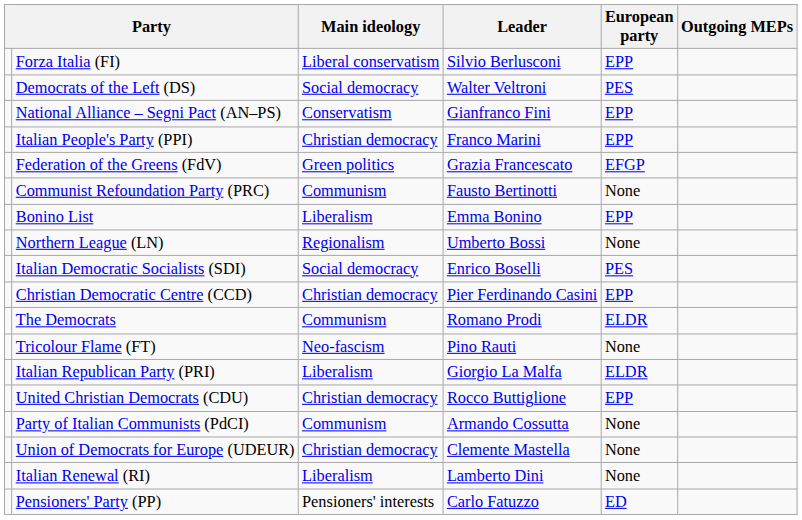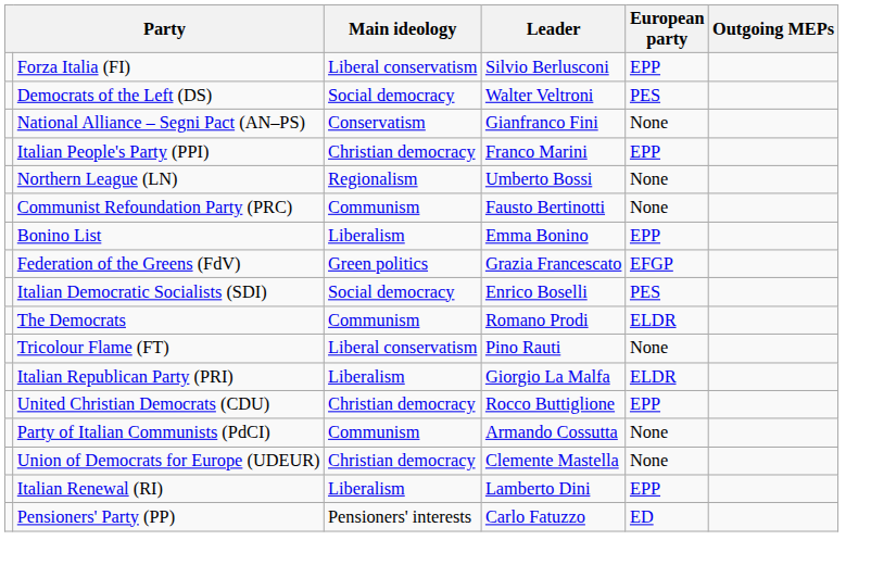National Alliance – Segni Pact (AN–PS) | European party: EPP -> None
rows swapped: Northern League (LN) <-> Federation of the Greens (FdV)
- row: Christian Democratic Centre (CCD) | Christian democracy | Pier Ferdinando Casini | EPP
Tricolour Flame (FT) | Main ideology: Neo-fascism -> Liberal conservatism
Italian Renewal (RI) | European party: None -> EPP
